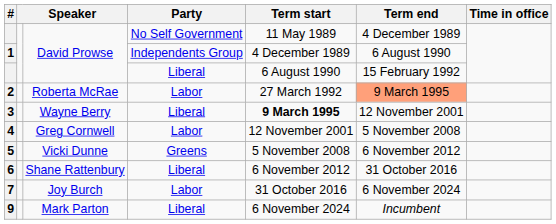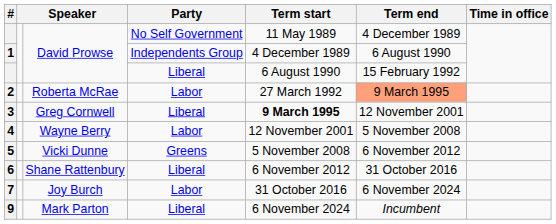3 | column 3: Wayne Berry -> Greg Cornwell
4 | column 3: Greg Cornwell -> Wayne Berry
